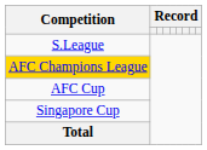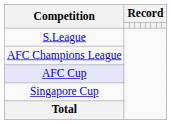AFC Champions League | Competition: gold background -> no background
AFC Cup | Competition: no background -> lavender background
